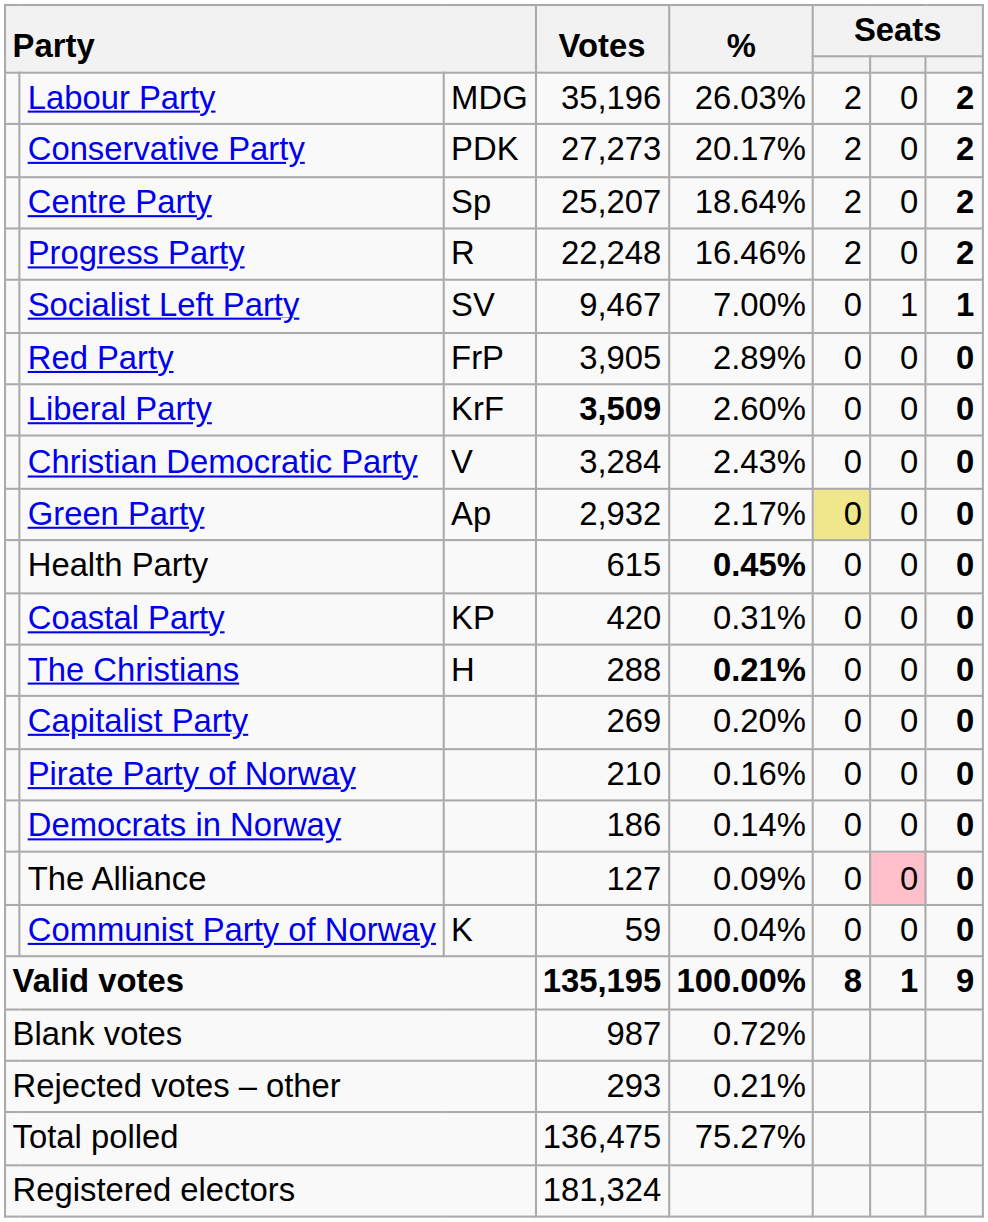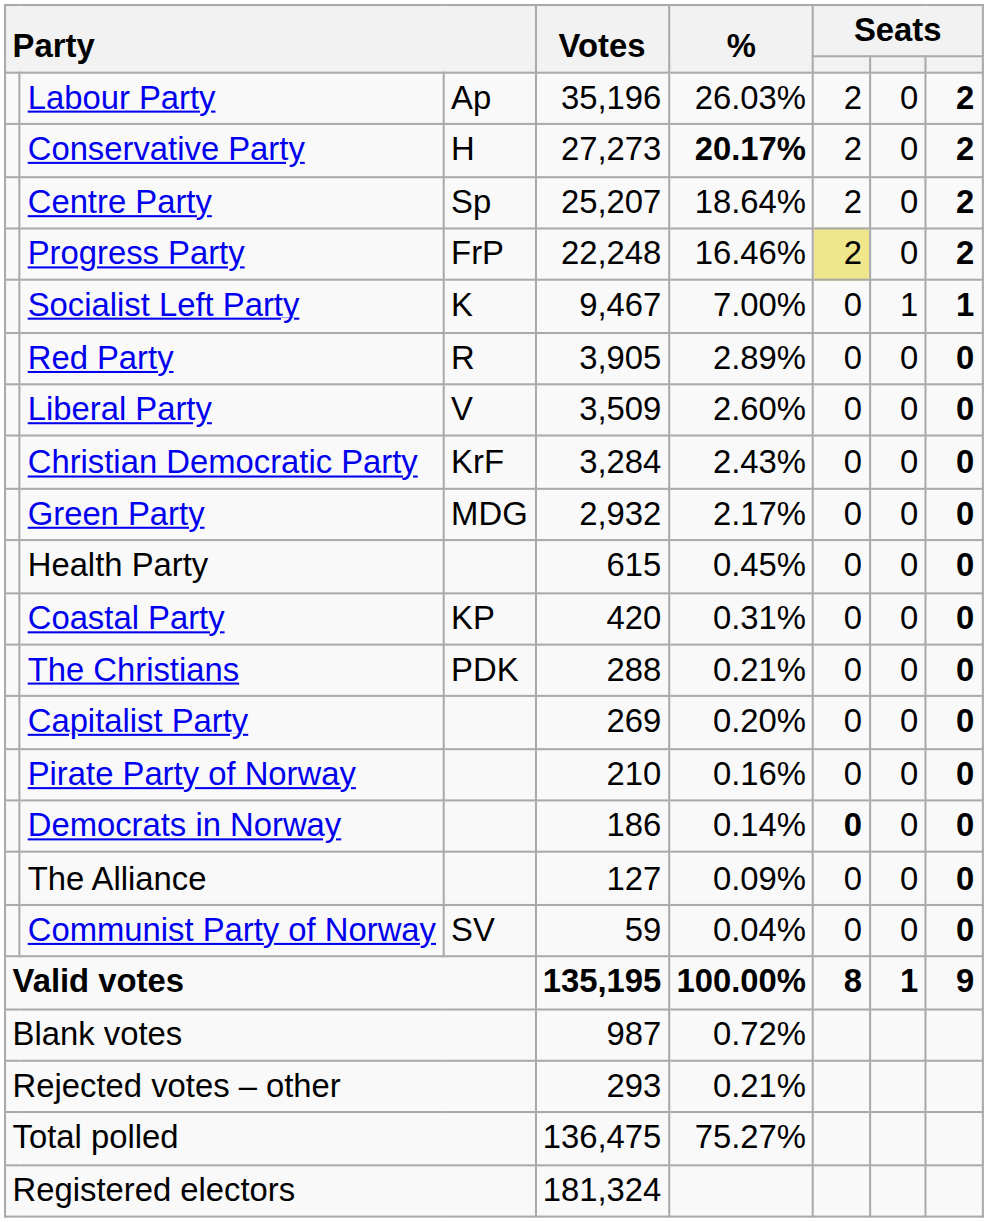Labour Party | column 3: MDG -> Ap
Conservative Party | column 3: PDK -> H
Conservative Party | %: normal -> bold
Progress Party | column 3: R -> FrP
Progress Party | column 6: no background -> khaki background
Socialist Left Party | column 3: SV -> K
Red Party | column 3: FrP -> R
Liberal Party | column 3: KrF -> V
Liberal Party | Votes: bold -> normal
Christian Democratic Party | column 3: V -> KrF
Green Party | column 3: Ap -> MDG
Green Party | column 6: khaki background -> no background
Health Party | %: bold -> normal
The Christians | column 3: H -> PDK
The Christians | %: bold -> normal
Democrats in Norway | column 6: normal -> bold
The Alliance | column 7: pink background -> no background
Communist Party of Norway | column 3: K -> SV
